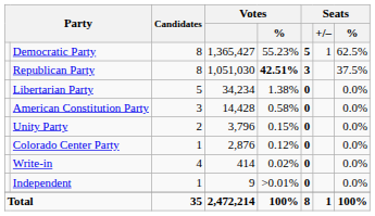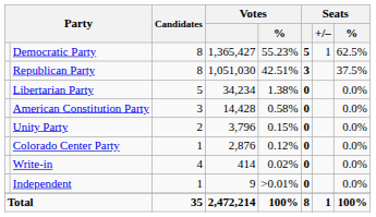Republican Party | Votes / %: bold -> normal
